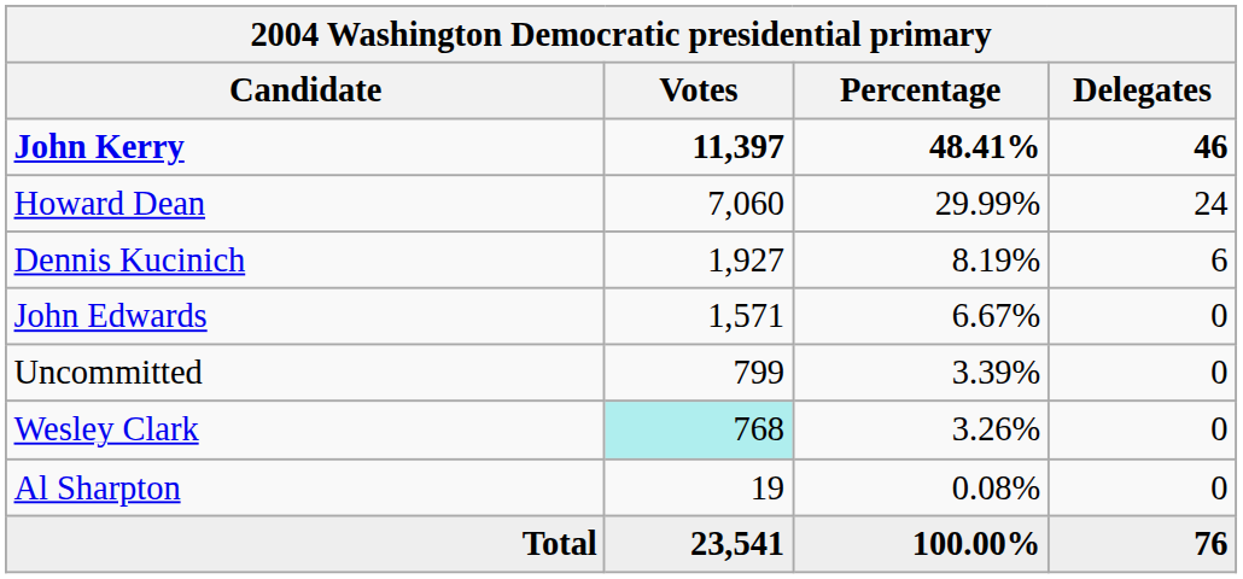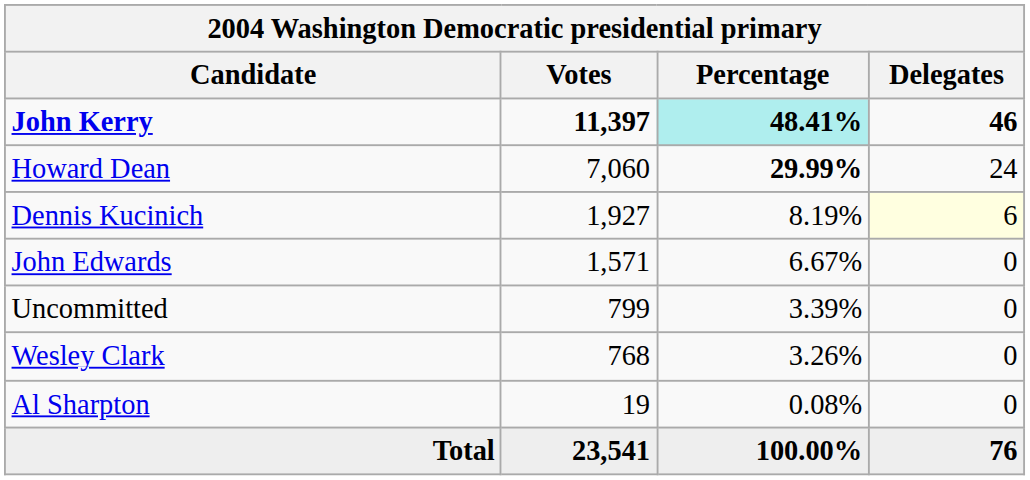John Kerry | Percentage: no background -> paleturquoise background
Howard Dean | Percentage: normal -> bold
Dennis Kucinich | Delegates: no background -> lightyellow background
Wesley Clark | Votes: paleturquoise background -> no background
